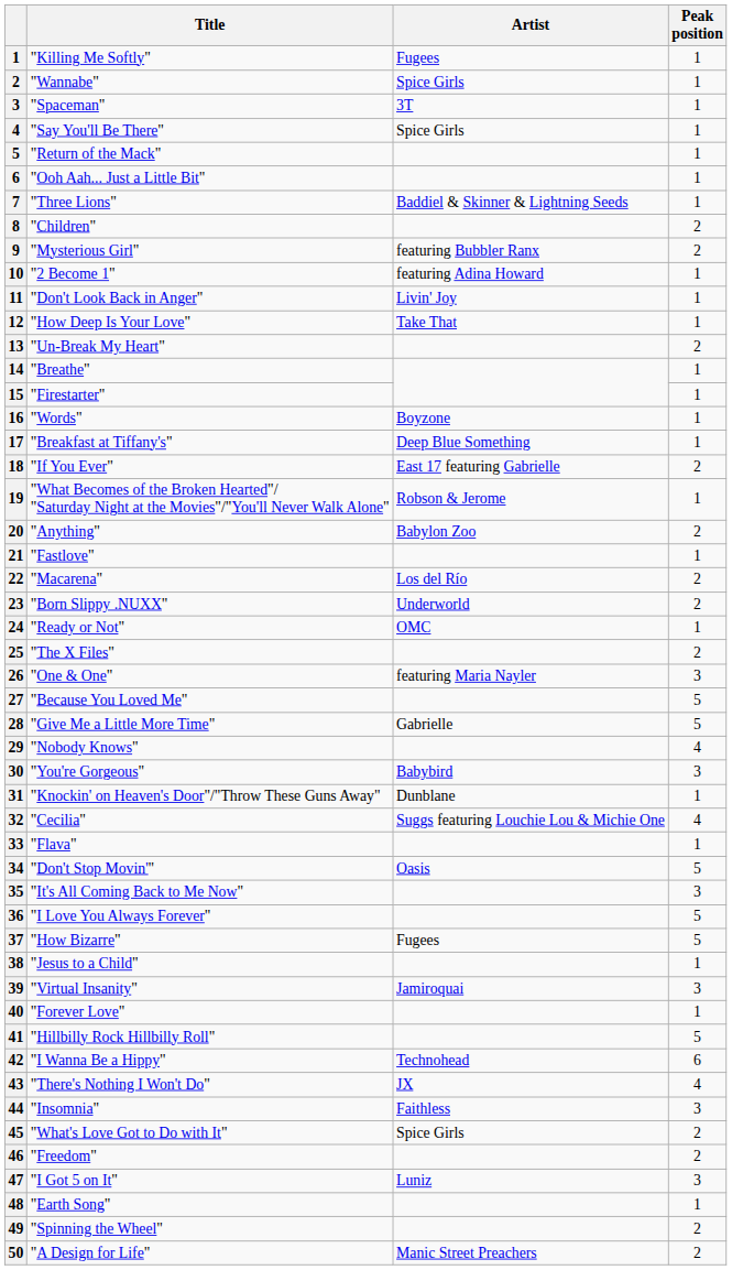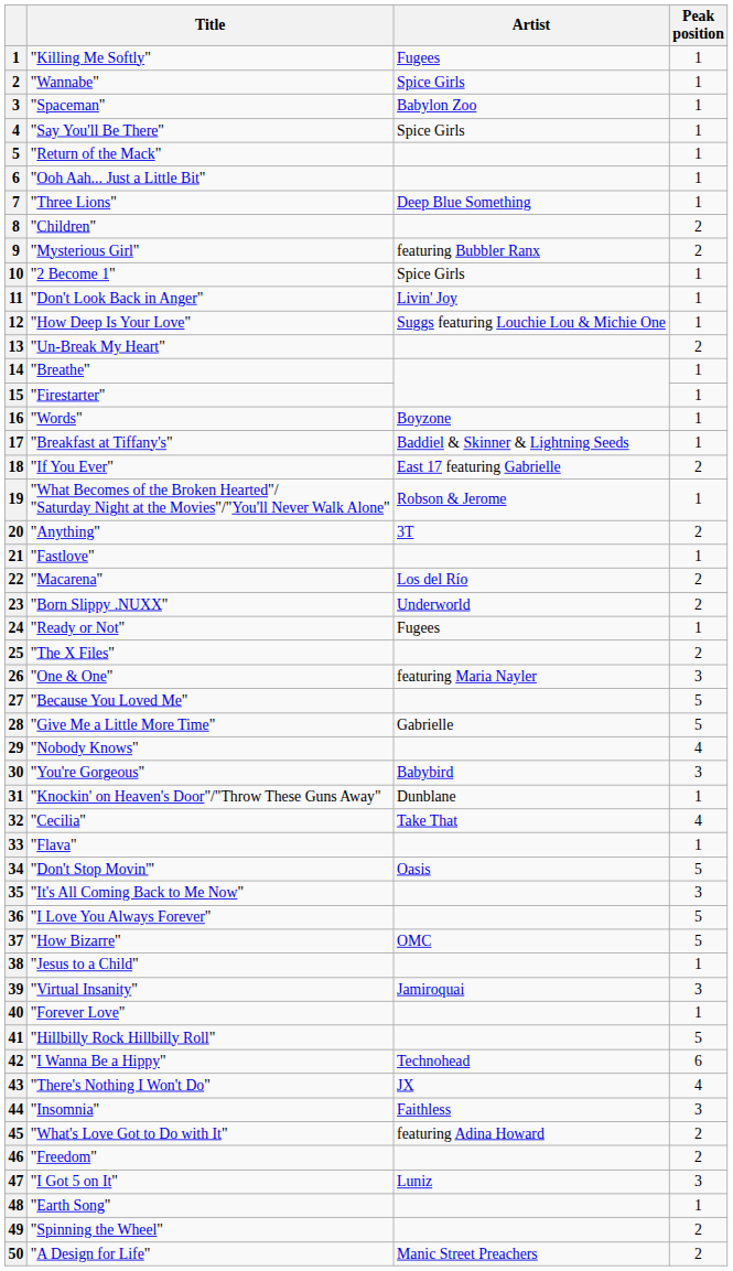"Spaceman" | Artist: 3T -> Babylon Zoo
"Three Lions" | Artist: Baddiel & Skinner & Lightning Seeds -> Deep Blue Something
"2 Become 1" | Artist: featuring Adina Howard -> Spice Girls
"How Deep Is Your Love" | Artist: Take That -> Suggs featuring Louchie Lou & Michie One
"Breakfast at Tiffany's" | Artist: Deep Blue Something -> Baddiel & Skinner & Lightning Seeds
"Anything" | Artist: Babylon Zoo -> 3T
"Ready or Not" | Artist: OMC -> Fugees
"Cecilia" | Artist: Suggs featuring Louchie Lou & Michie One -> Take That
"How Bizarre" | Artist: Fugees -> OMC
"What's Love Got to Do with It" | Artist: Spice Girls -> featuring Adina Howard
